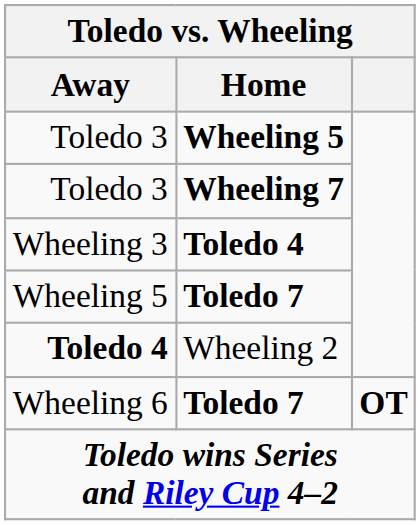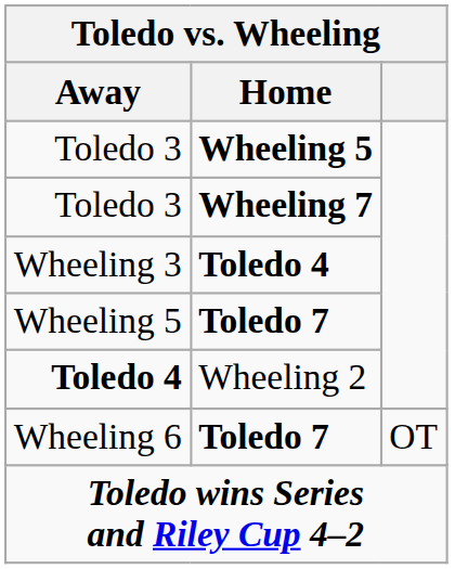Wheeling 6 | column 3: bold -> normal
